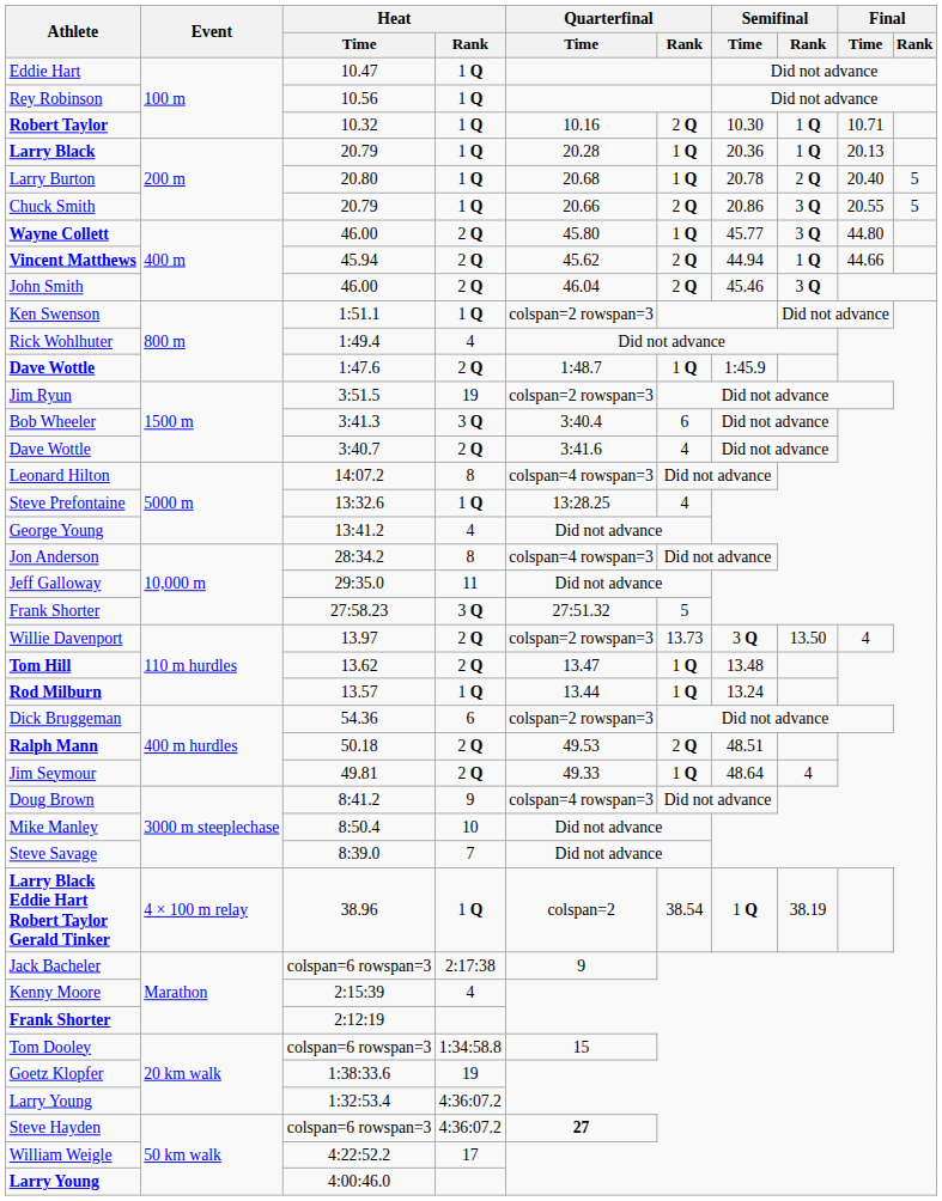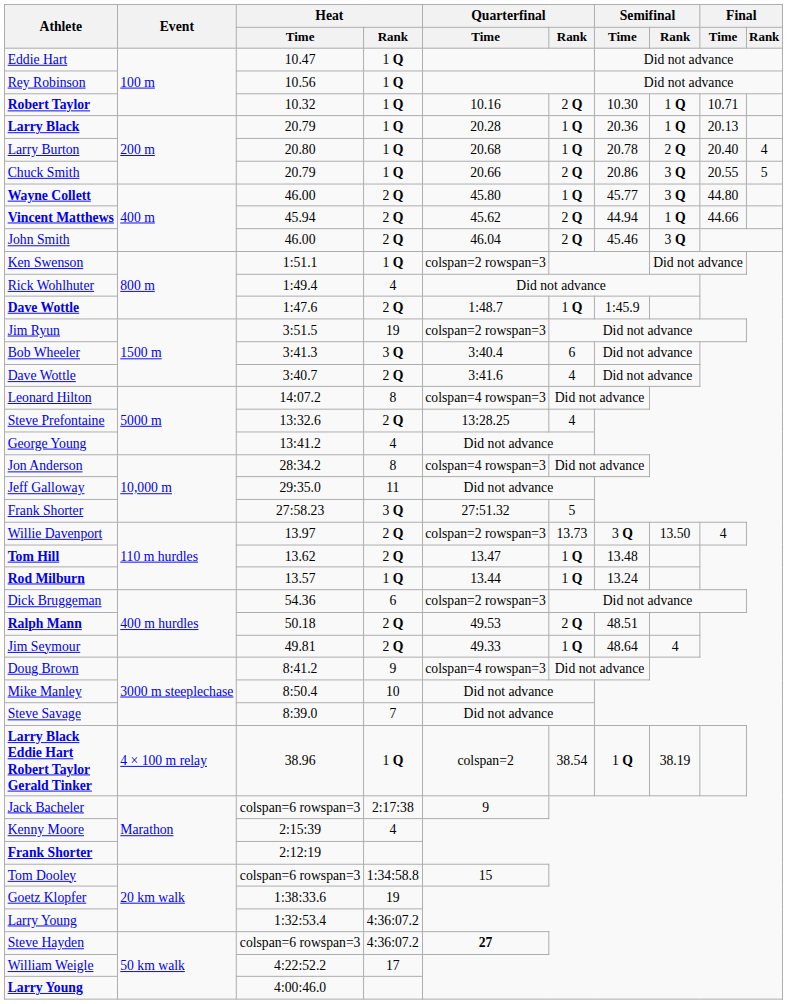Larry Burton | Final / Rank: 5 -> 4
Steve Prefontaine | Heat / Rank: 1 Q -> 2 Q
